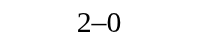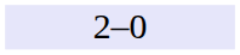row 1 | column 1: no background -> lavender background
